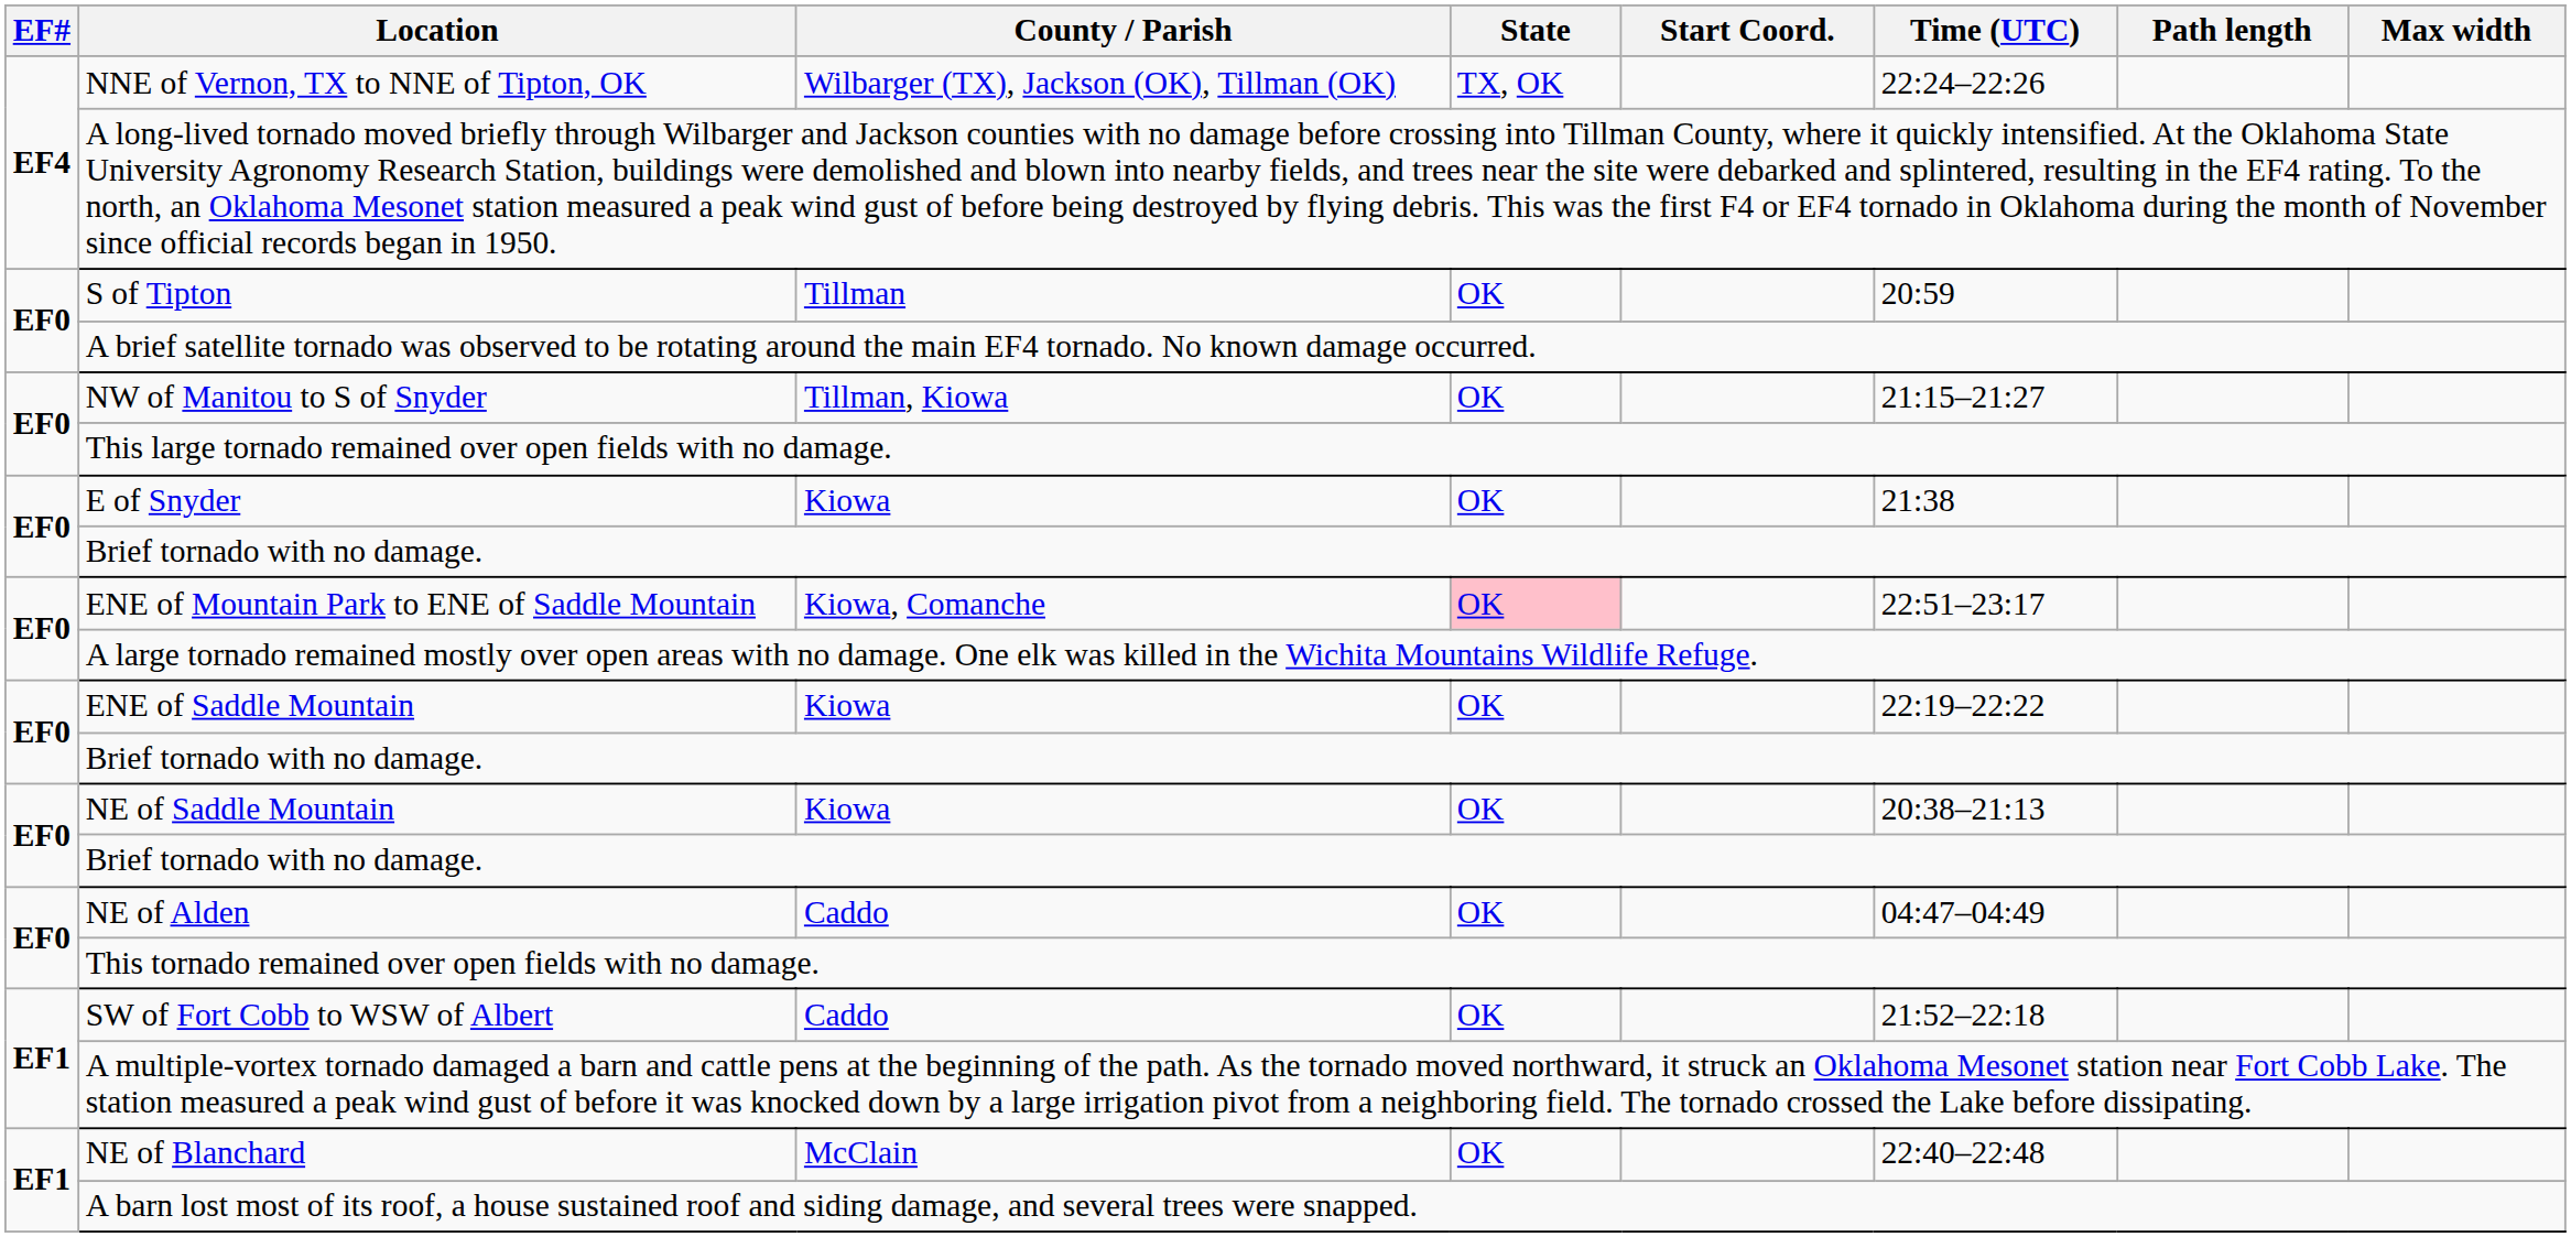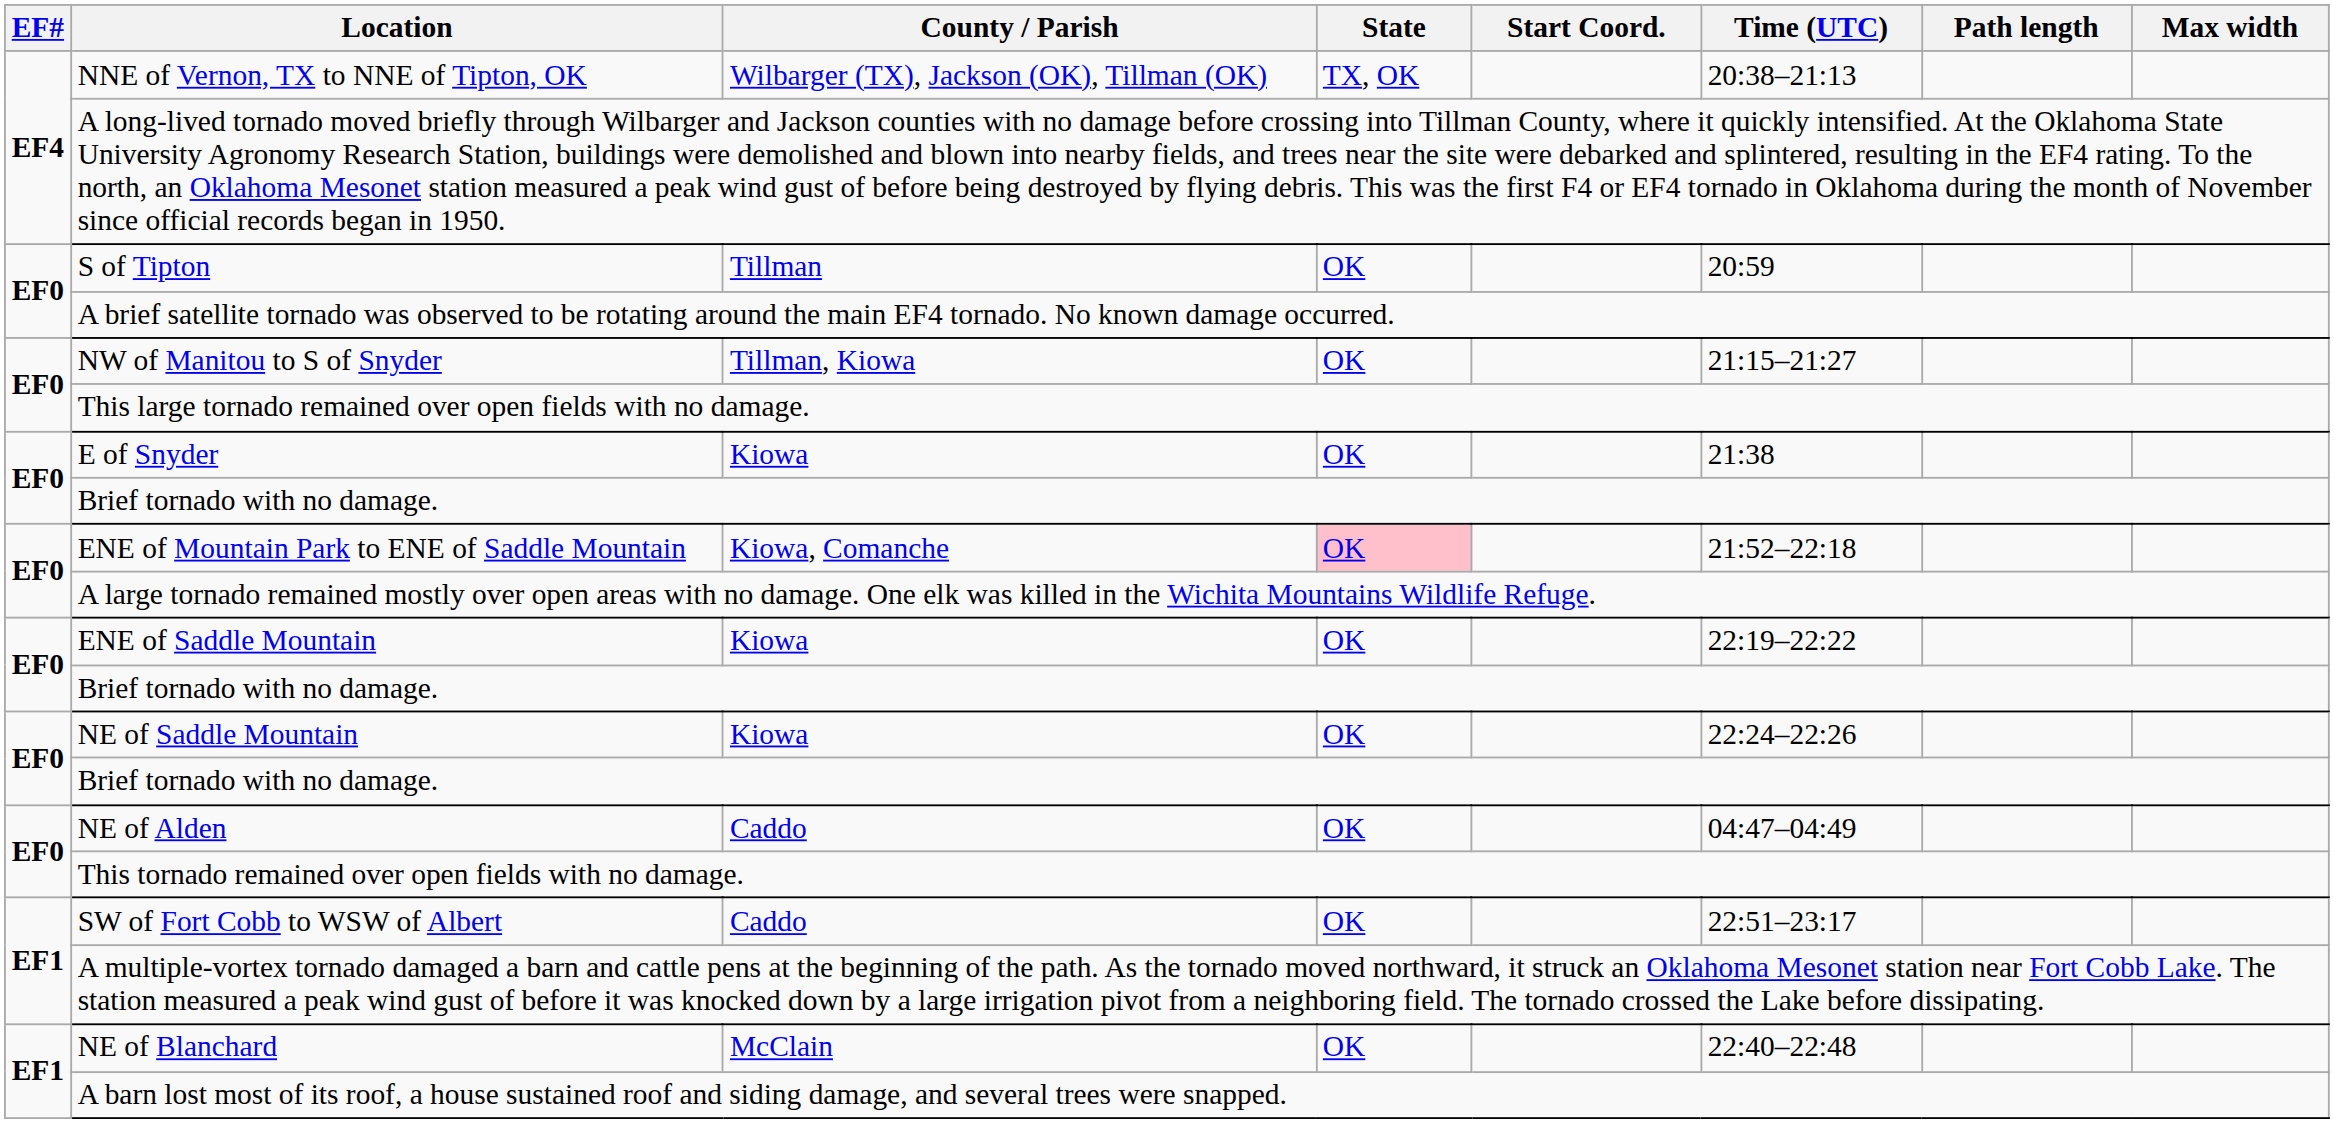NNE of Vernon, TX to NNE of Tipton, OK | Time (UTC): 22:24–22:26 -> 20:38–21:13
ENE of Mountain Park to ENE of Saddle Mountain | Time (UTC): 22:51–23:17 -> 21:52–22:18
NE of Saddle Mountain | Time (UTC): 20:38–21:13 -> 22:24–22:26
SW of Fort Cobb to WSW of Albert | Time (UTC): 21:52–22:18 -> 22:51–23:17
